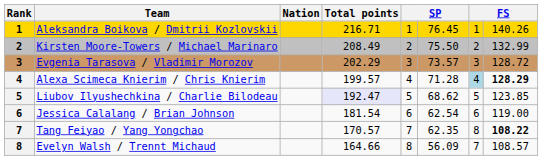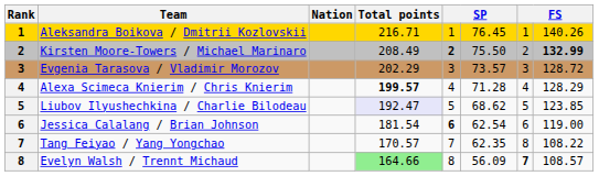Kirsten Moore-Towers / Michael Marinaro | column 5: normal -> bold
Kirsten Moore-Towers / Michael Marinaro | column 8: normal -> bold
Alexa Scimeca Knierim / Chris Knierim | Total points: normal -> bold
Alexa Scimeca Knierim / Chris Knierim | column 7: lightblue background -> no background
Alexa Scimeca Knierim / Chris Knierim | column 8: bold -> normal
Jessica Calalang / Brian Johnson | column 5: normal -> bold
Tang Feiyao / Yang Yongchao | column 8: bold -> normal
Evelyn Walsh / Trennt Michaud | Total points: no background -> lightgreen background
Evelyn Walsh / Trennt Michaud | column 7: normal -> bold
